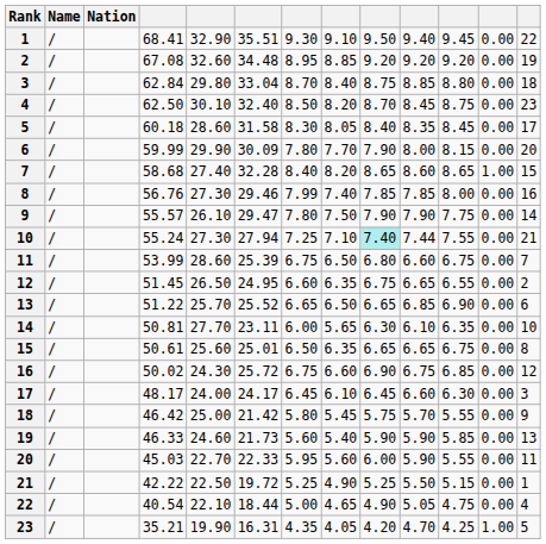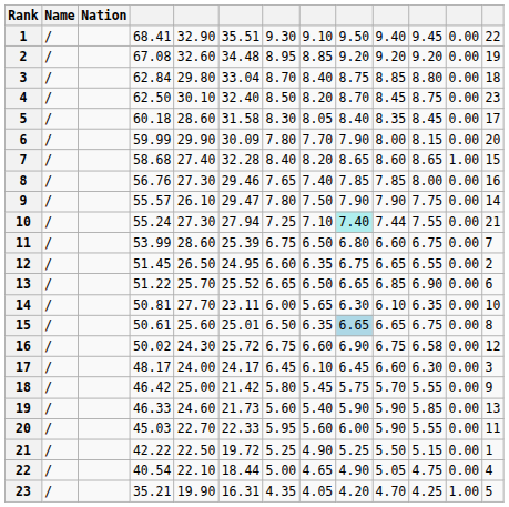row 9 | column 7: 7.99 -> 7.65
row 16 | column 9: no background -> lightblue background
row 17 | column 11: 6.85 -> 6.58
